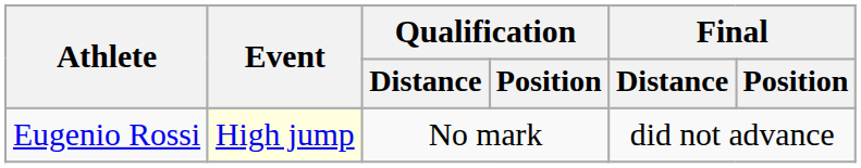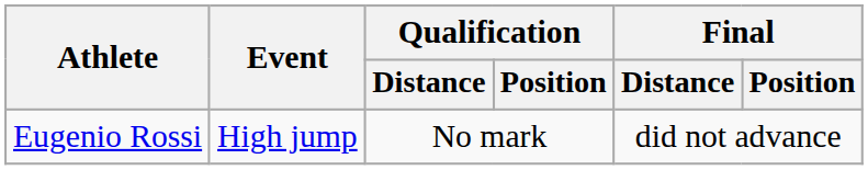Eugenio Rossi | Event: lightyellow background -> no background
